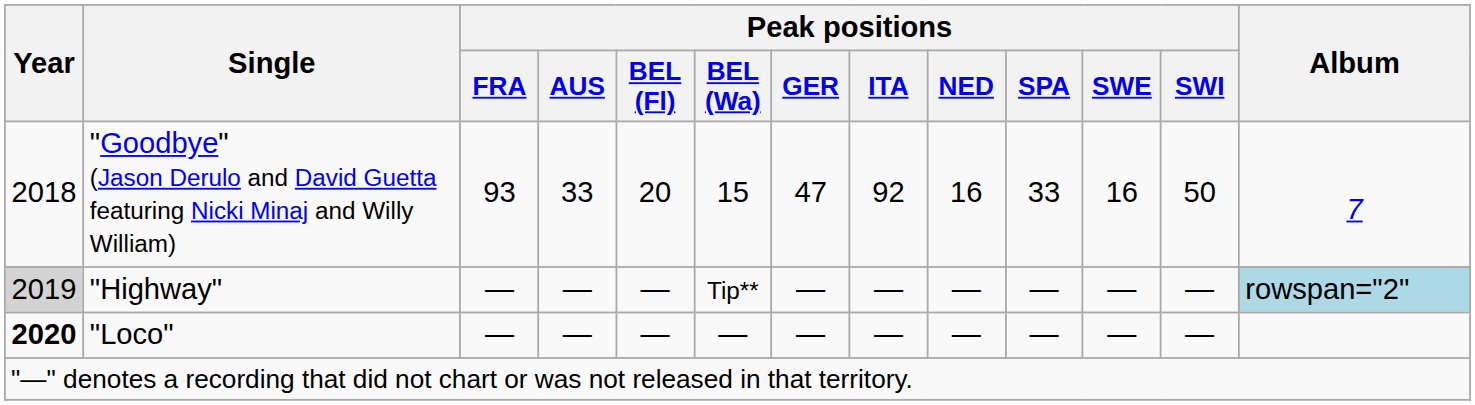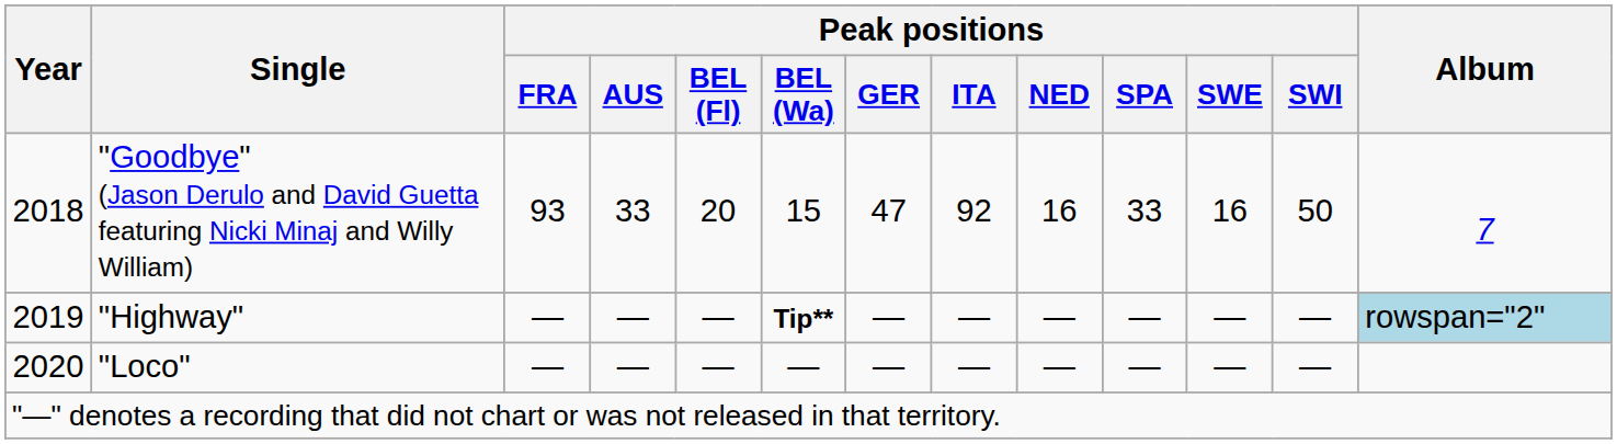"Highway" | Year: lightgrey background -> no background
"Highway" | Peak positions / BEL (Wa): normal -> bold
"Loco" | Year: bold -> normal
